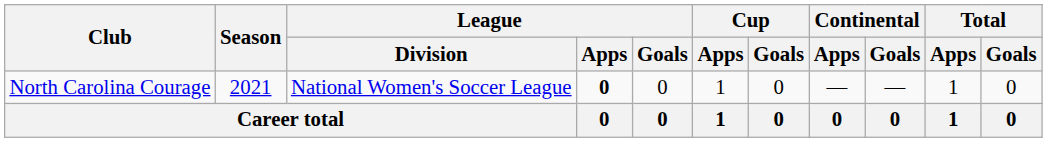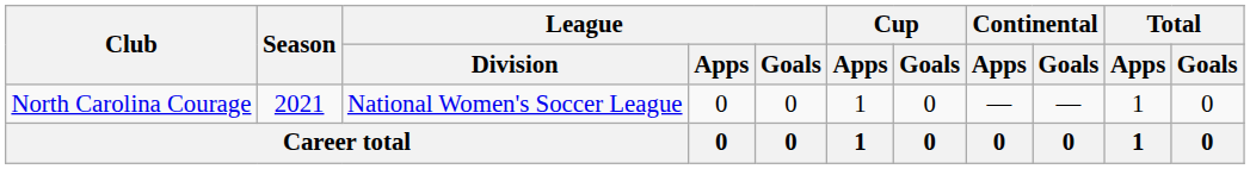North Carolina Courage | League / Apps: bold -> normal
